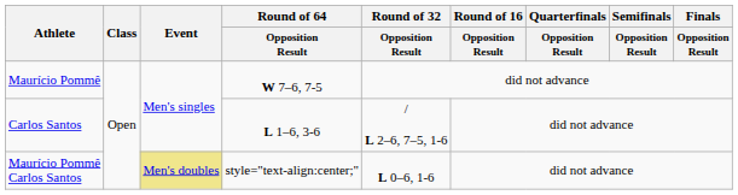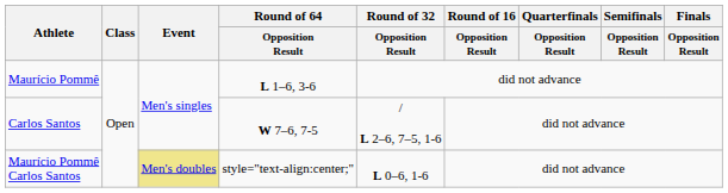Maurício Pommê | Round of 64 / Opposition Result: W 7–6, 7-5 -> L 1–6, 3-6
Carlos Santos | Round of 64 / Opposition Result: L 1–6, 3-6 -> W 7–6, 7-5
